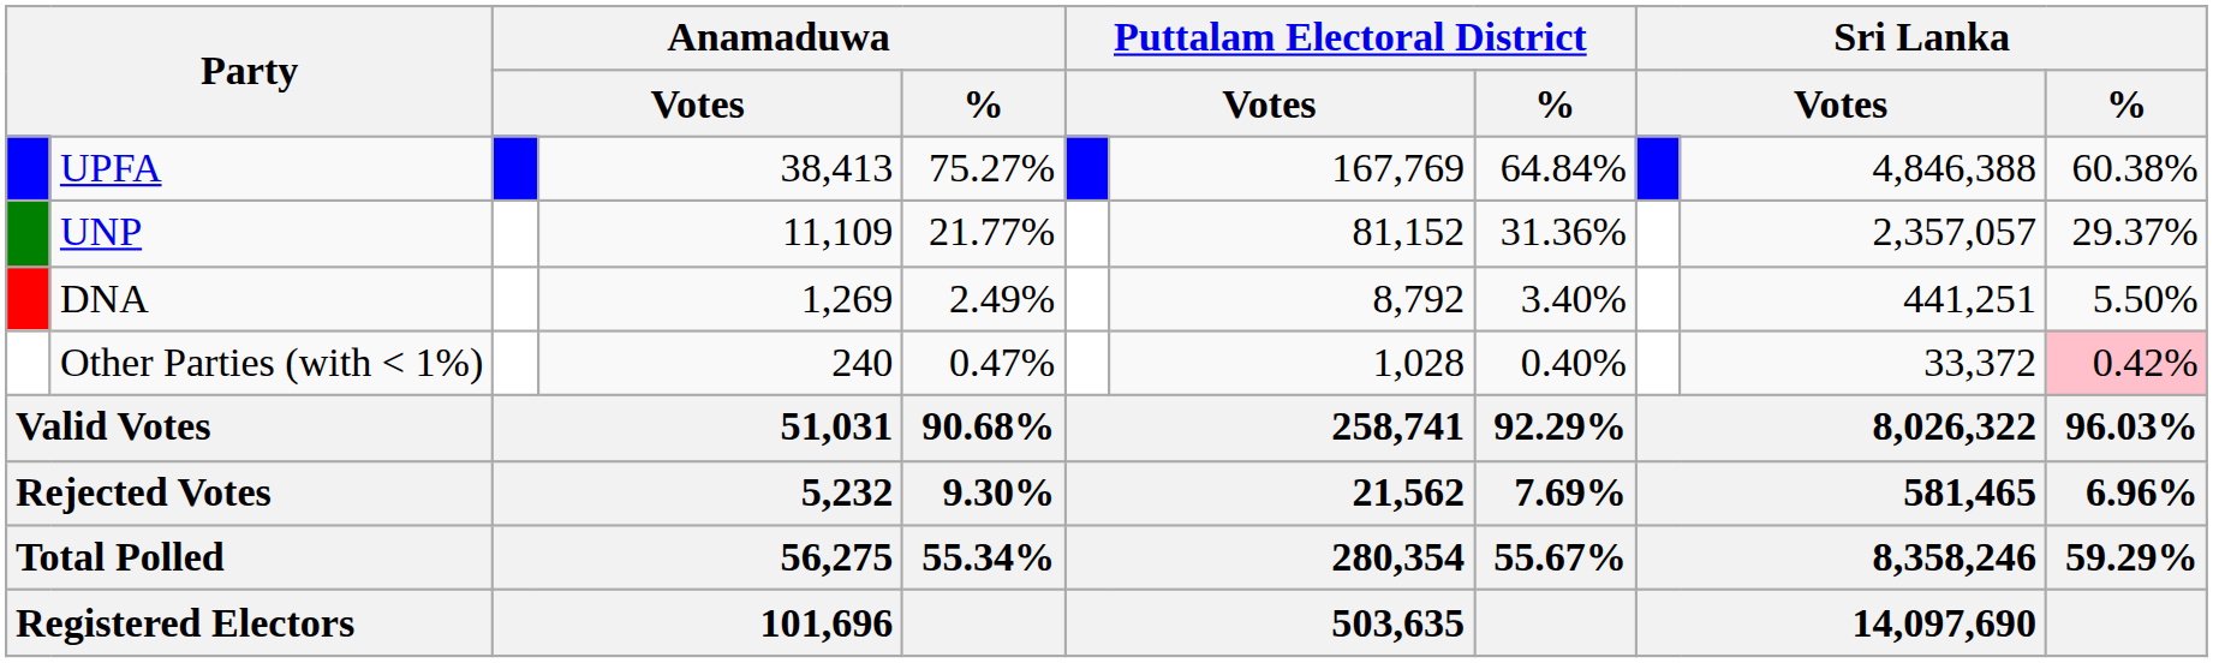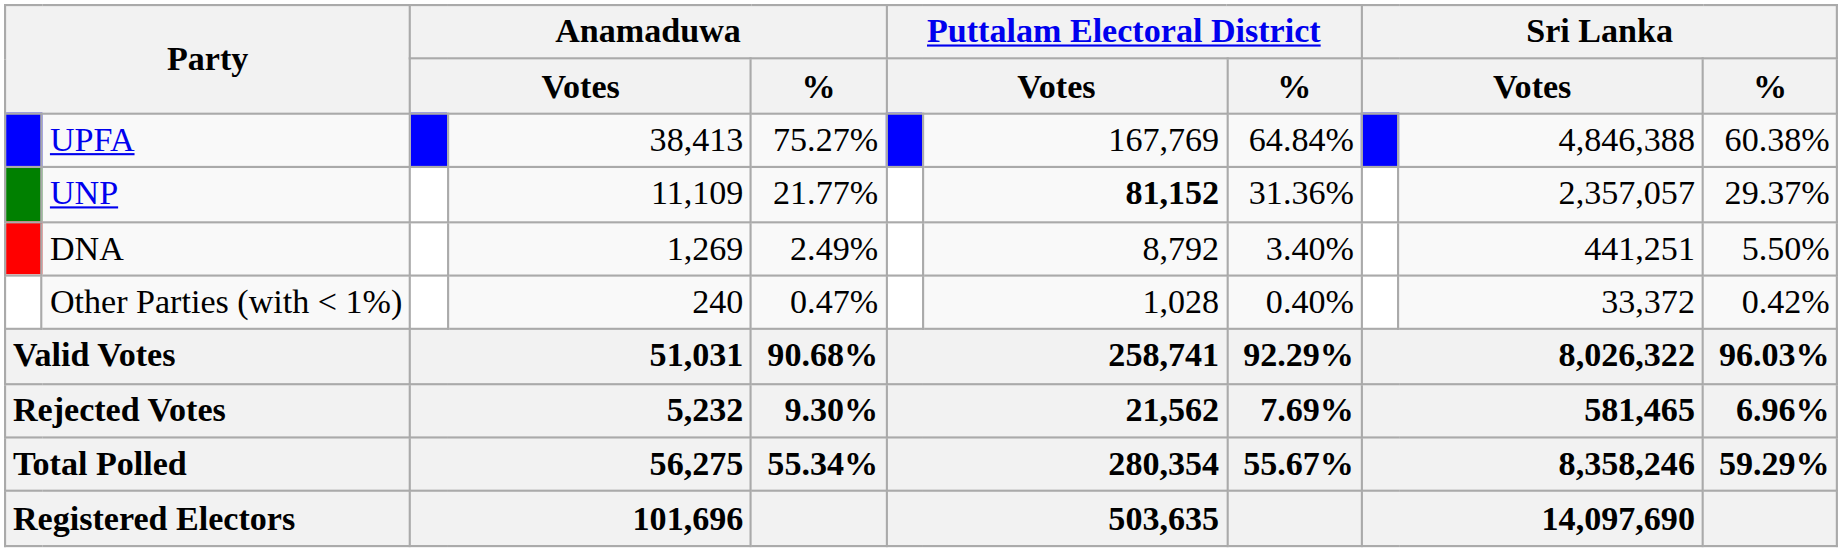UNP | column 7: normal -> bold
Other Parties (with < 1%) | Sri Lanka / %: pink background -> no background
